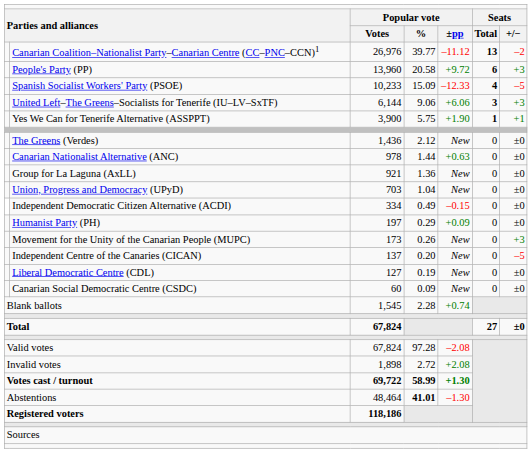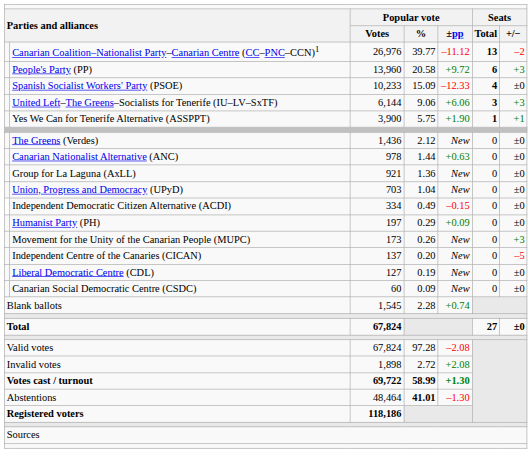Spanish Socialist Workers' Party (PSOE) | column 7: –5 -> ±0
